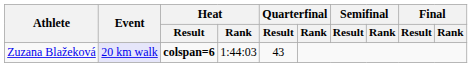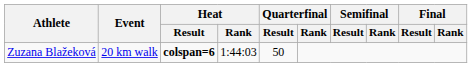Zuzana Blažeková | Event: lavender background -> no background
Zuzana Blažeková | Quarterfinal / Result: 43 -> 50
